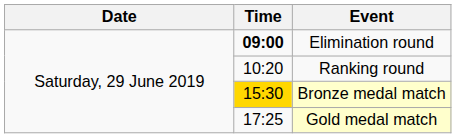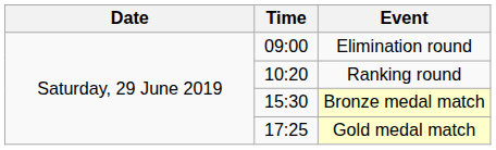Elimination round | Time: bold -> normal
Bronze medal match | Time: gold background -> no background
